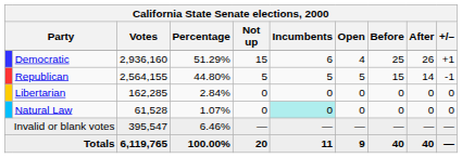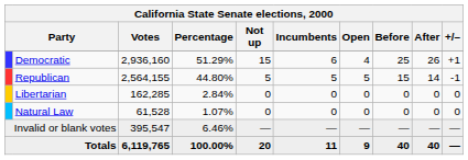Natural Law | Incumbents: paleturquoise background -> no background
